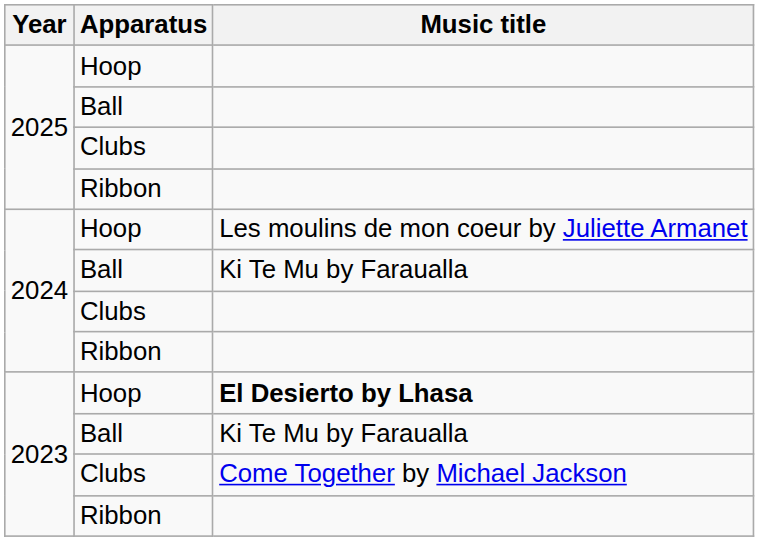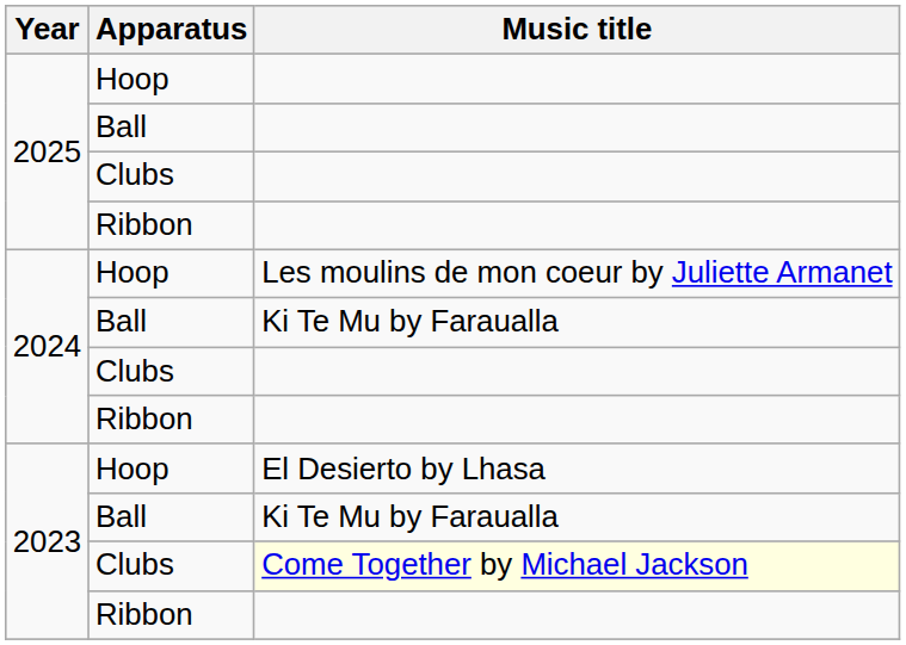El Desierto by Lhasa | Music title: bold -> normal
Come Together by Michael Jackson | Music title: no background -> lightyellow background
